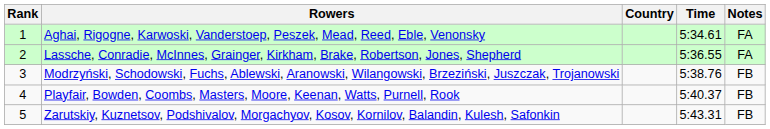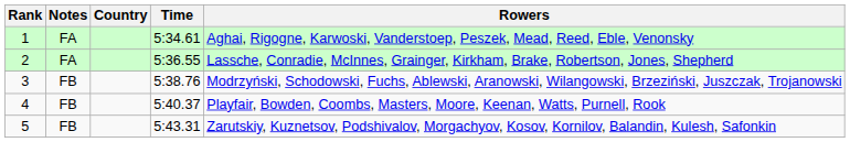columns swapped: Rowers <-> Notes
